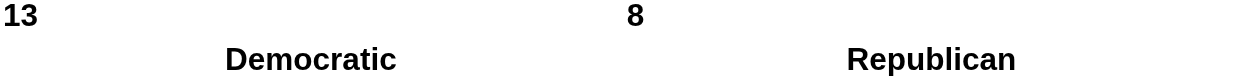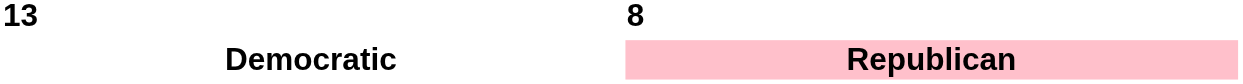Democratic | column 2: no background -> pink background
